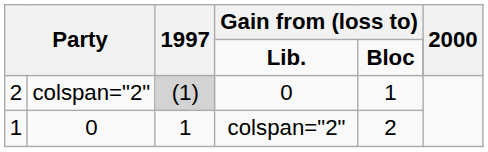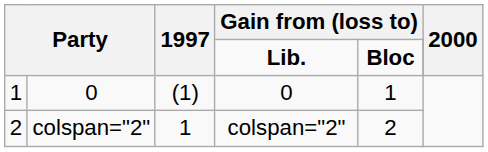row 3 | column 1: 2 -> 1
row 3 | column 2: colspan="2" -> 0
row 3 | 1997: lightgrey background -> no background
row 4 | column 1: 1 -> 2
row 4 | column 2: 0 -> colspan="2"
